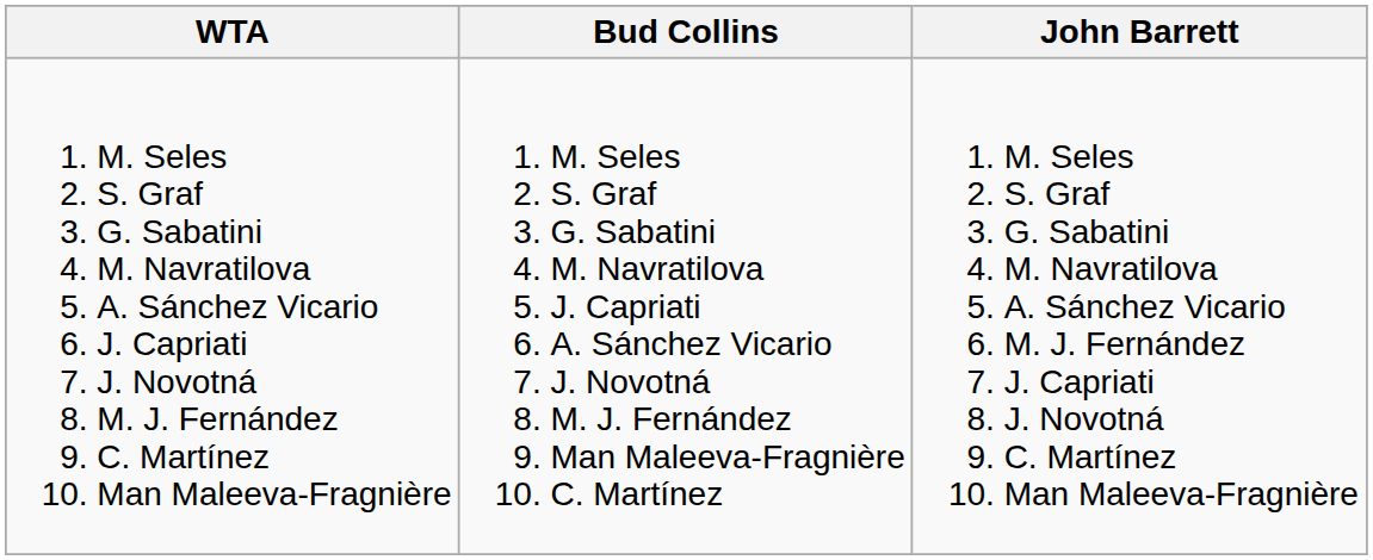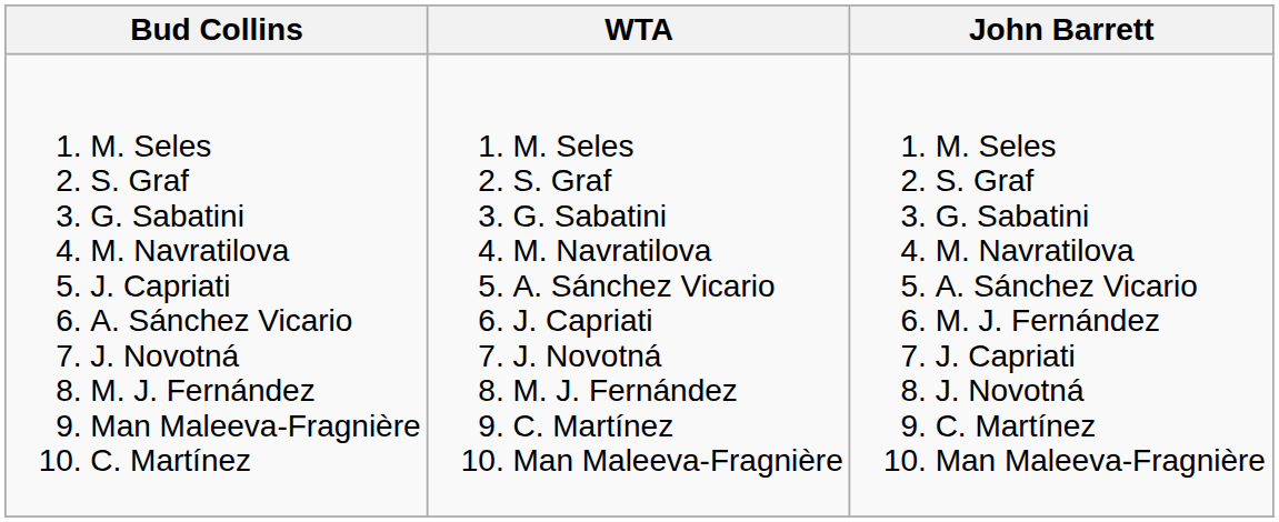columns swapped: WTA <-> Bud Collins
